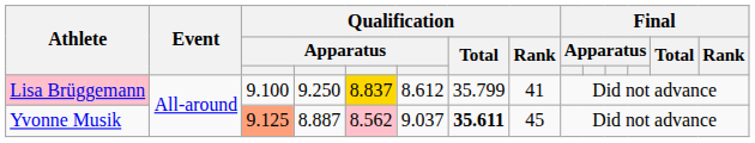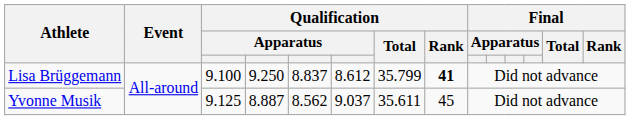row 4 | Athlete: pink background -> no background
row 4 | column 5: gold background -> no background
row 4 | Qualification / Rank: normal -> bold
row 5 | column 3: lightsalmon background -> no background
row 5 | column 5: pink background -> no background
row 5 | Qualification / Total: bold -> normal
